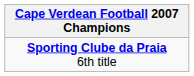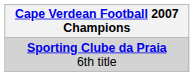row 2 | column 1: no background -> lightgrey background
